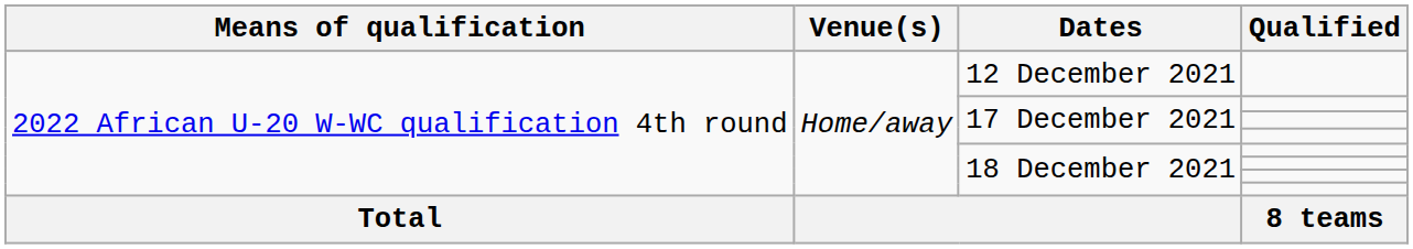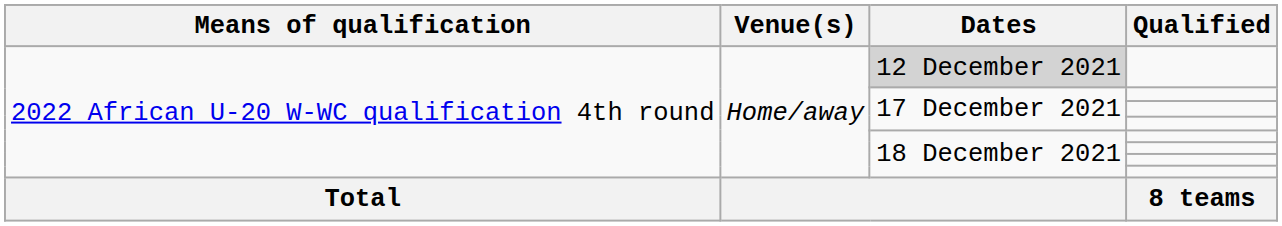12 December 2021 | Dates: no background -> lightgrey background
